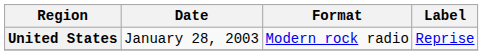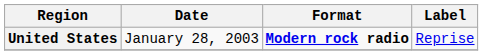United States | Format: normal -> bold
